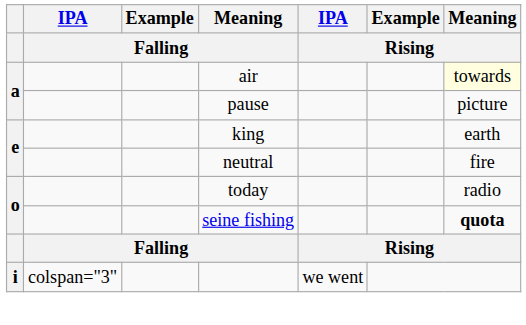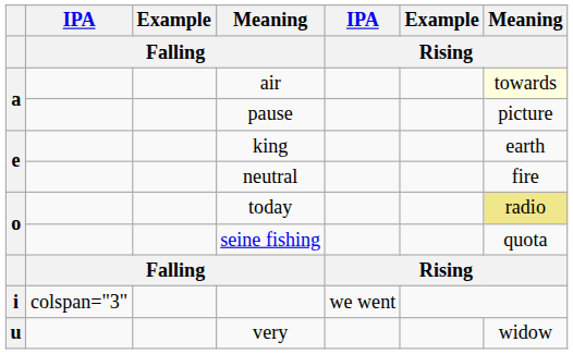today | Meaning / Rising: no background -> khaki background
seine fishing | Meaning / Rising: bold -> normal
+ row: u | very | widow
